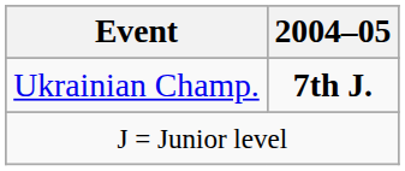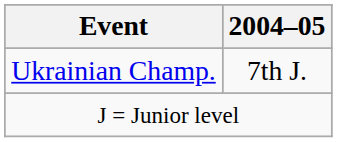Ukrainian Champ. | 2004–05: bold -> normal
